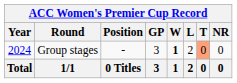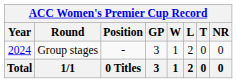Group stages | W: bold -> normal
Group stages | T: lightsalmon background -> no background
